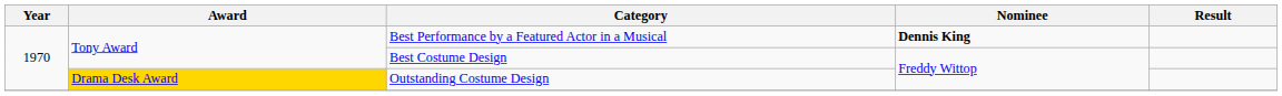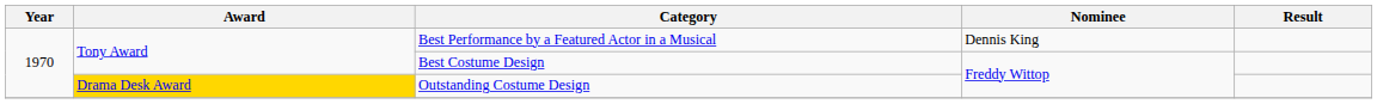Best Performance by a Featured Actor in a Musical | Nominee: bold -> normal
